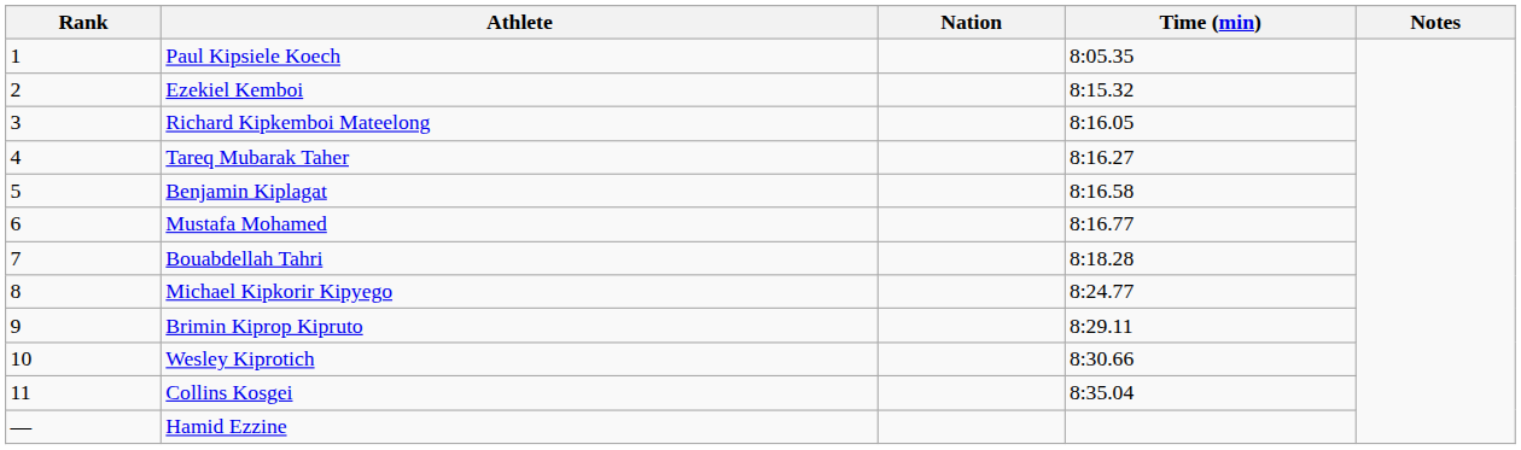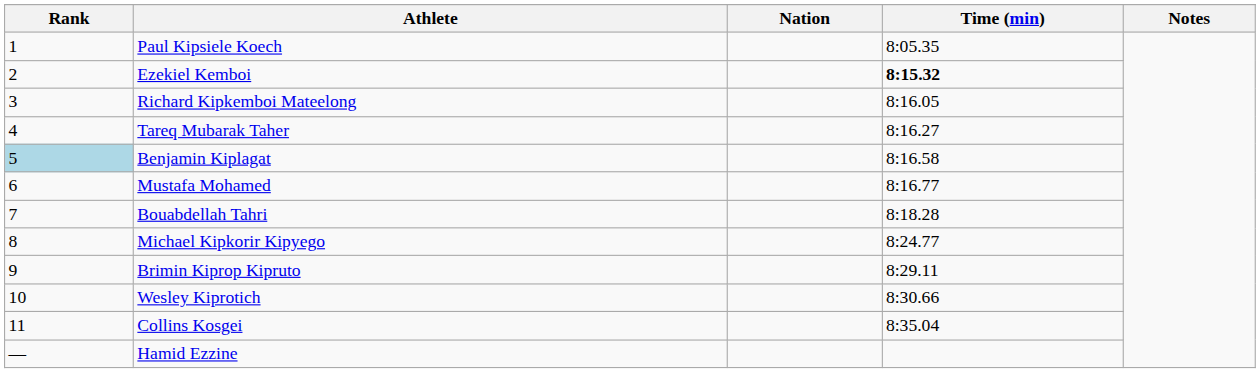Ezekiel Kemboi | Time (min): normal -> bold
Benjamin Kiplagat | Rank: no background -> lightblue background
